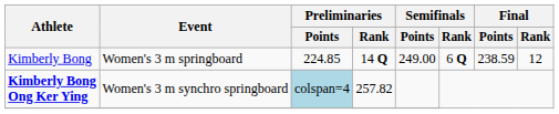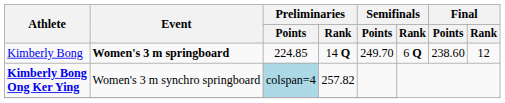Kimberly Bong | Event: normal -> bold
Kimberly Bong | Semifinals / Points: 249.00 -> 249.70
Kimberly Bong | Final / Points: 238.59 -> 238.60
